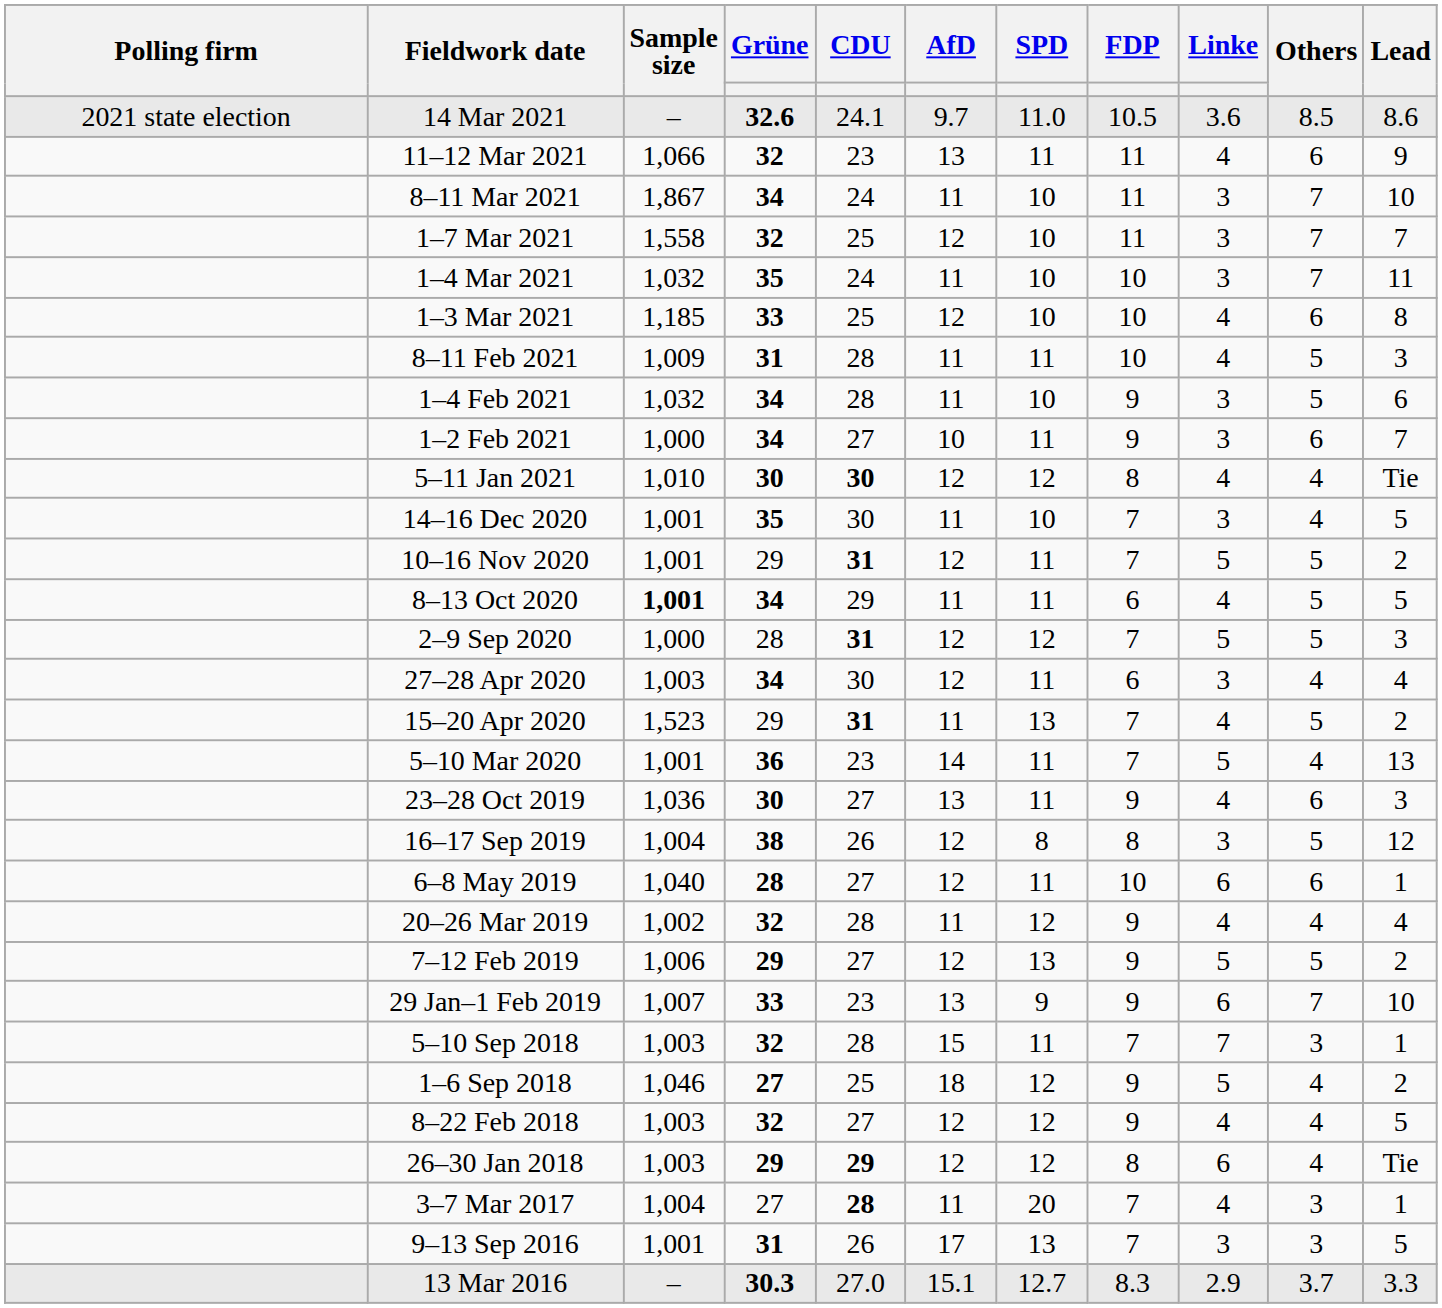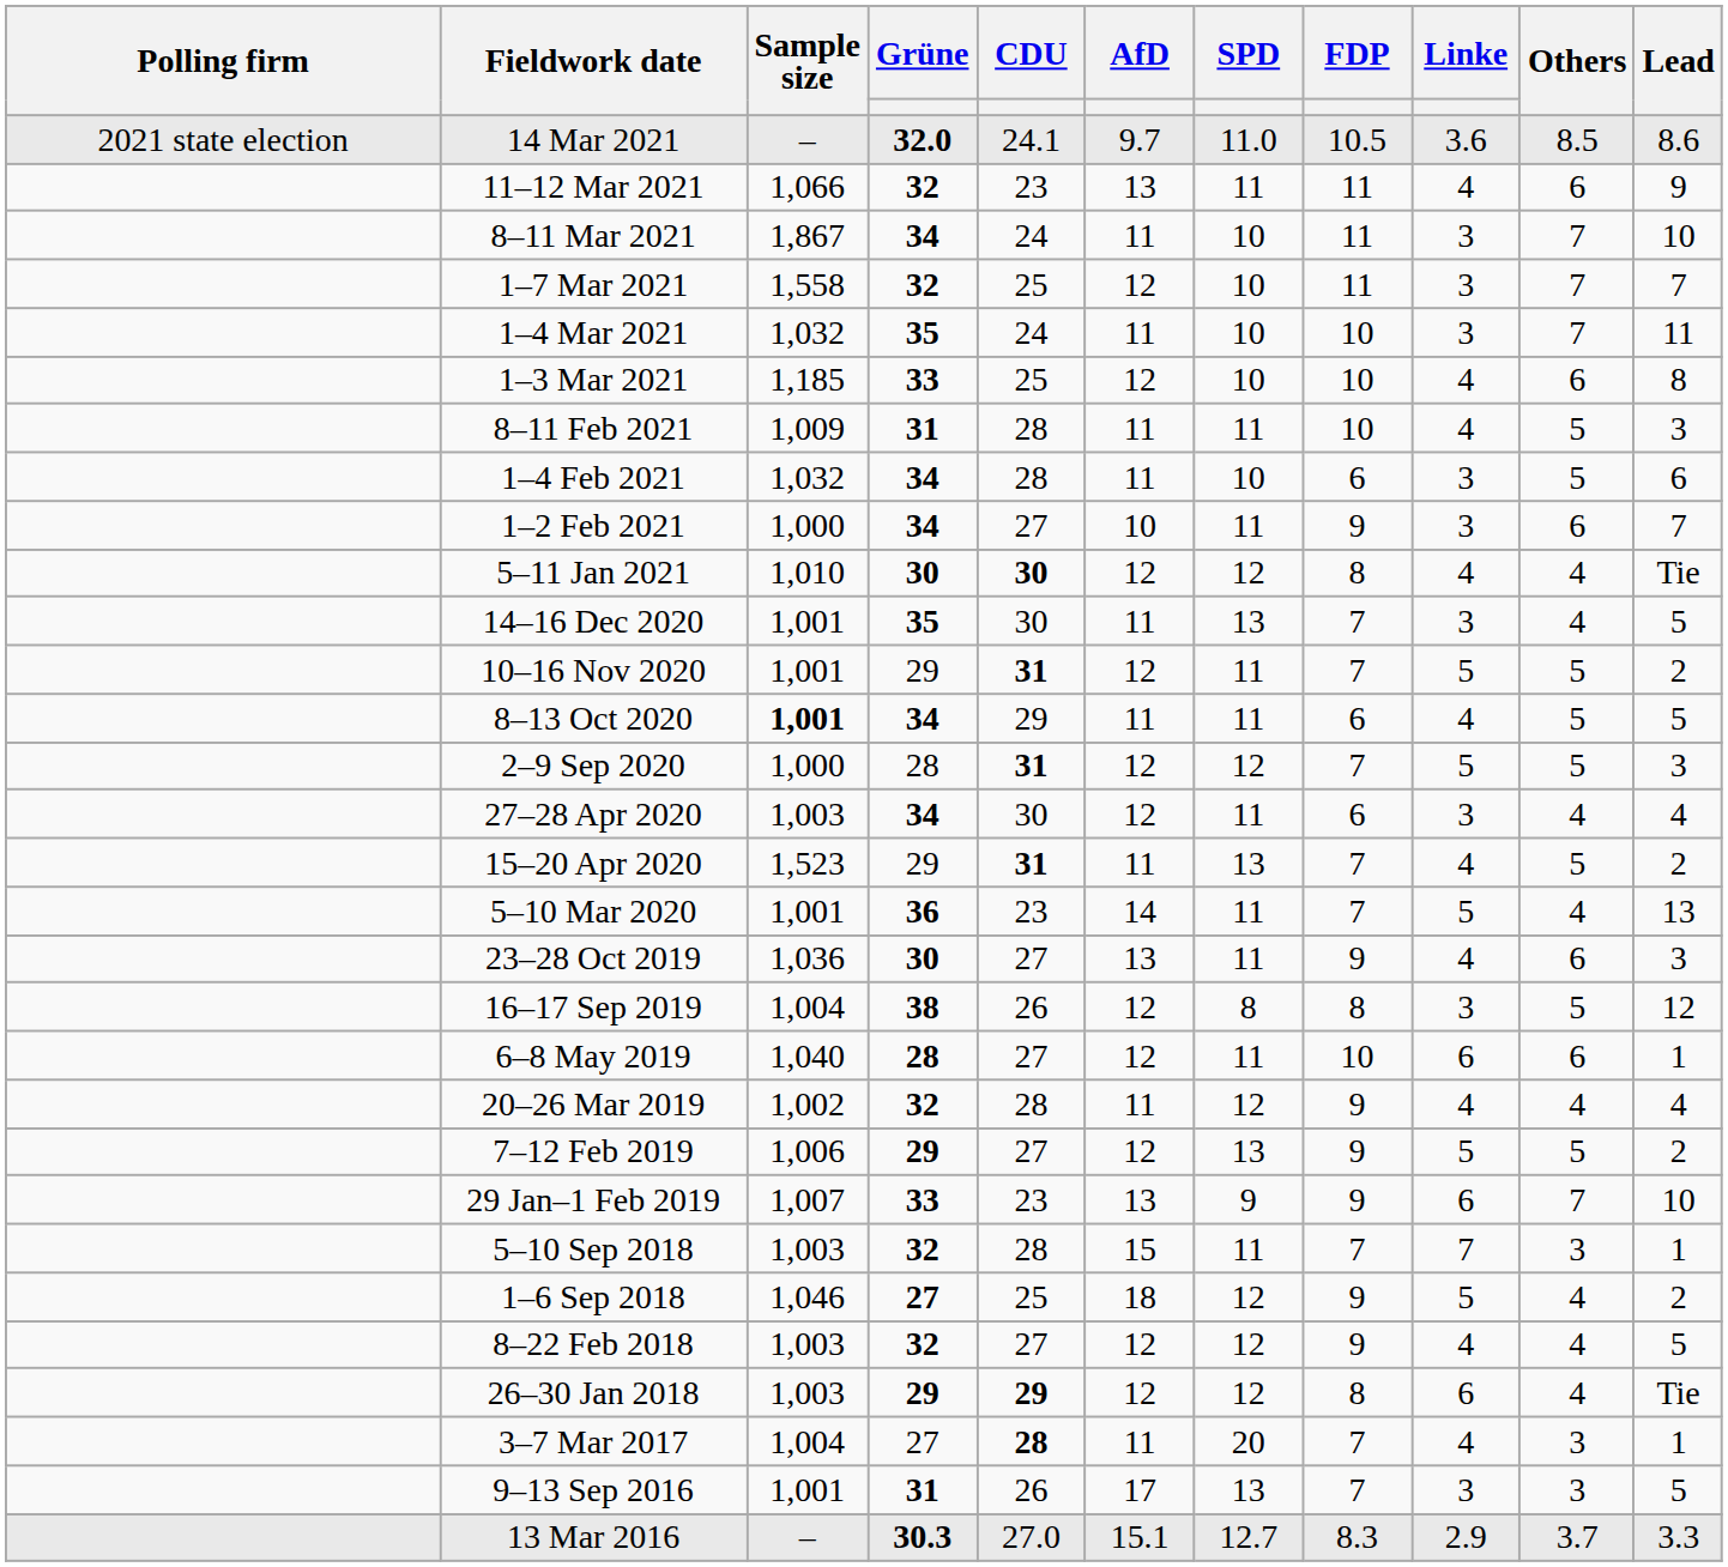14 Mar 2021 | Grüne: 32.6 -> 32.0
1–4 Feb 2021 | FDP: 9 -> 6
14–16 Dec 2020 | SPD: 10 -> 13
